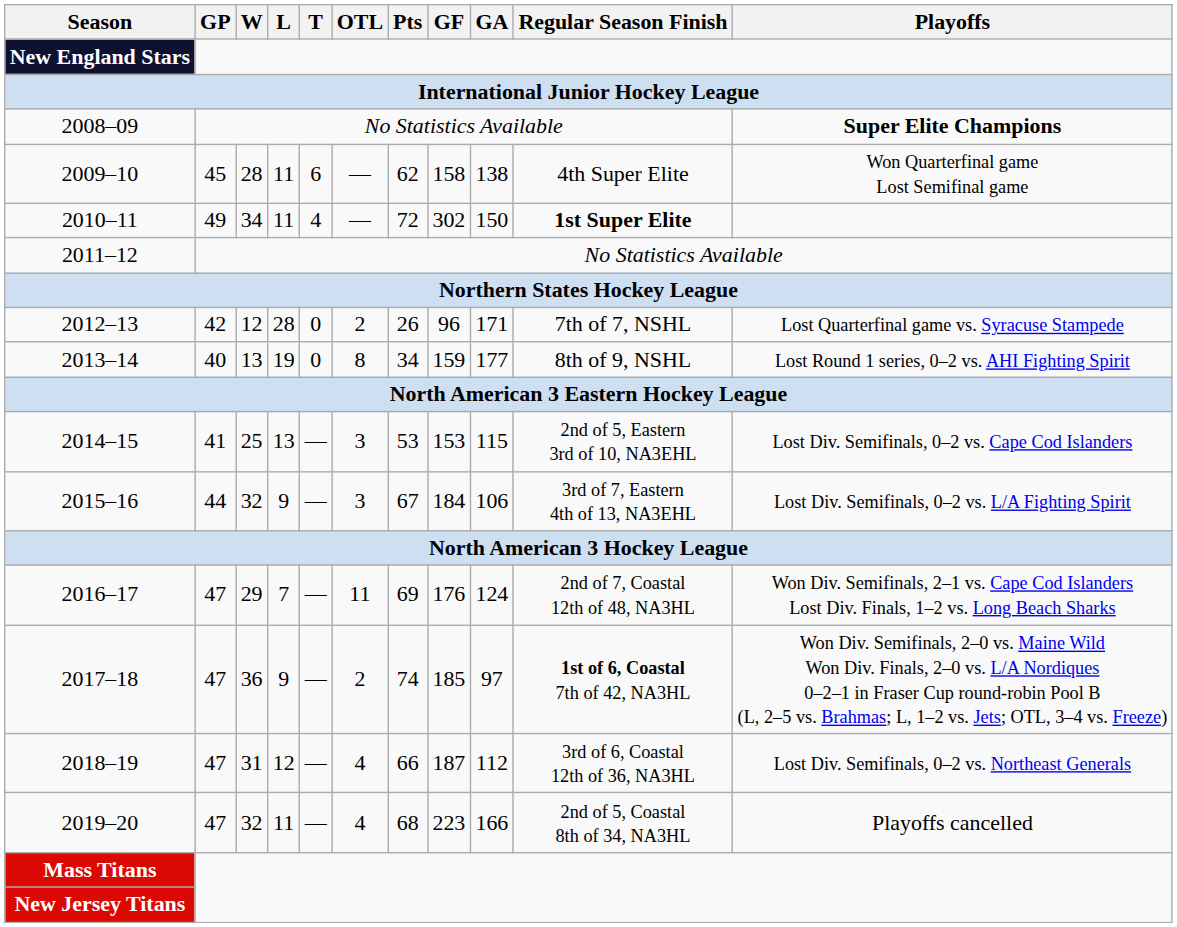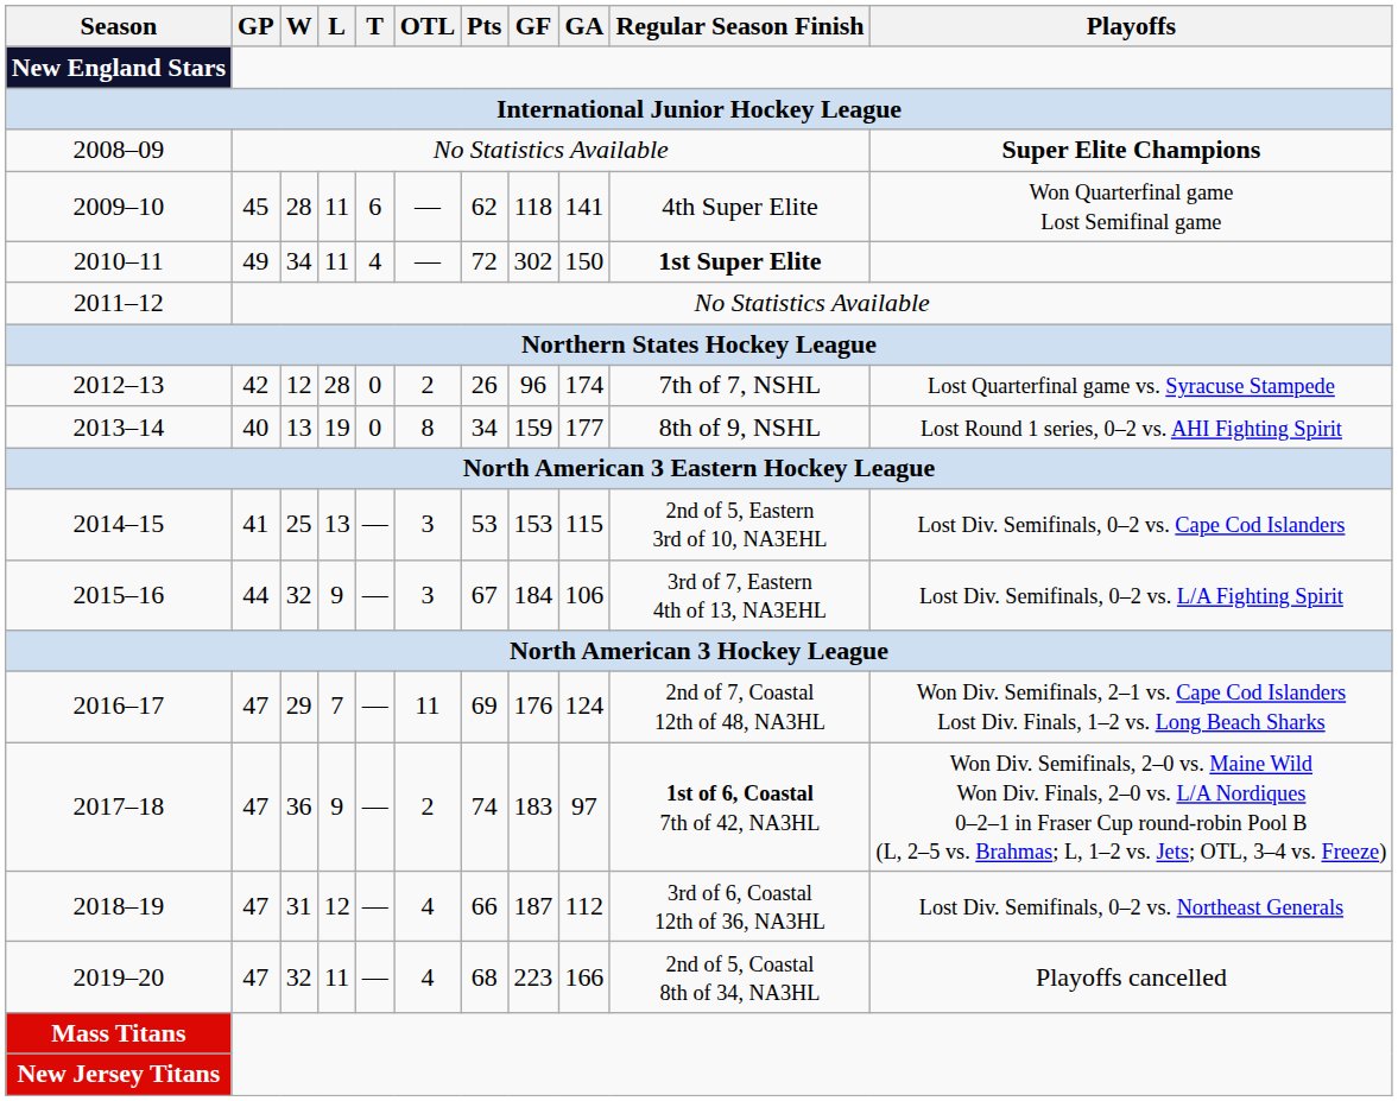2009–10 | GF: 158 -> 118
2009–10 | GA: 138 -> 141
2012–13 | GA: 171 -> 174
2017–18 | GF: 185 -> 183
